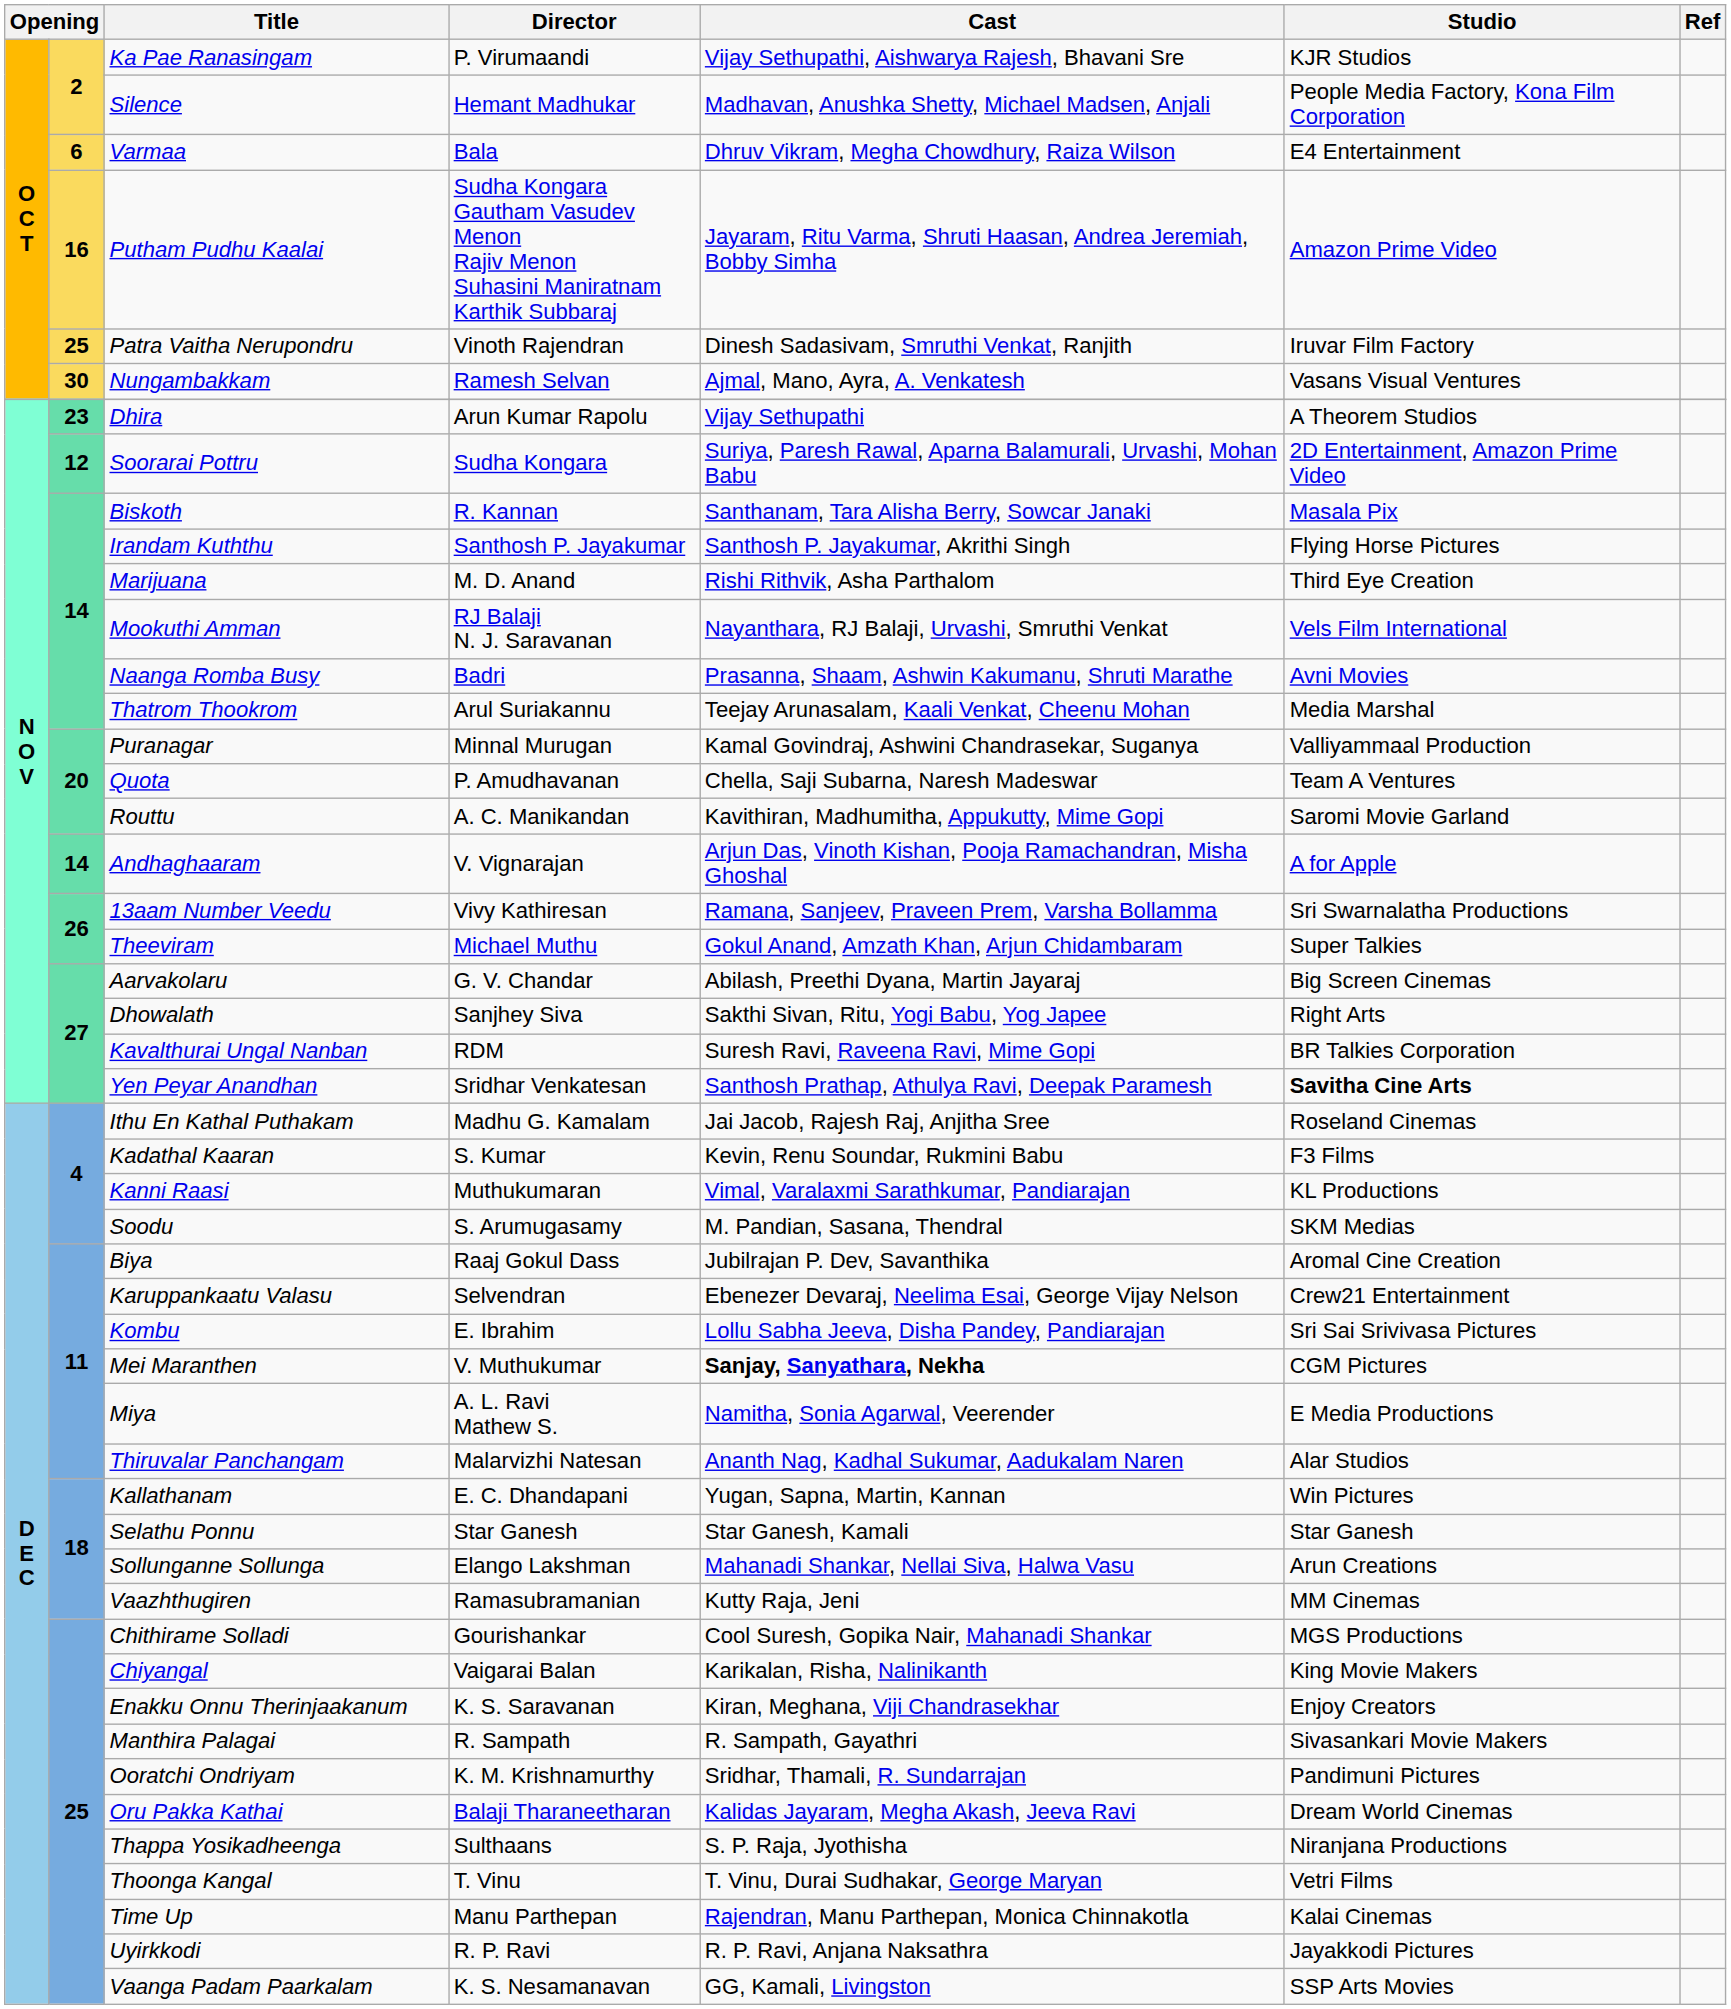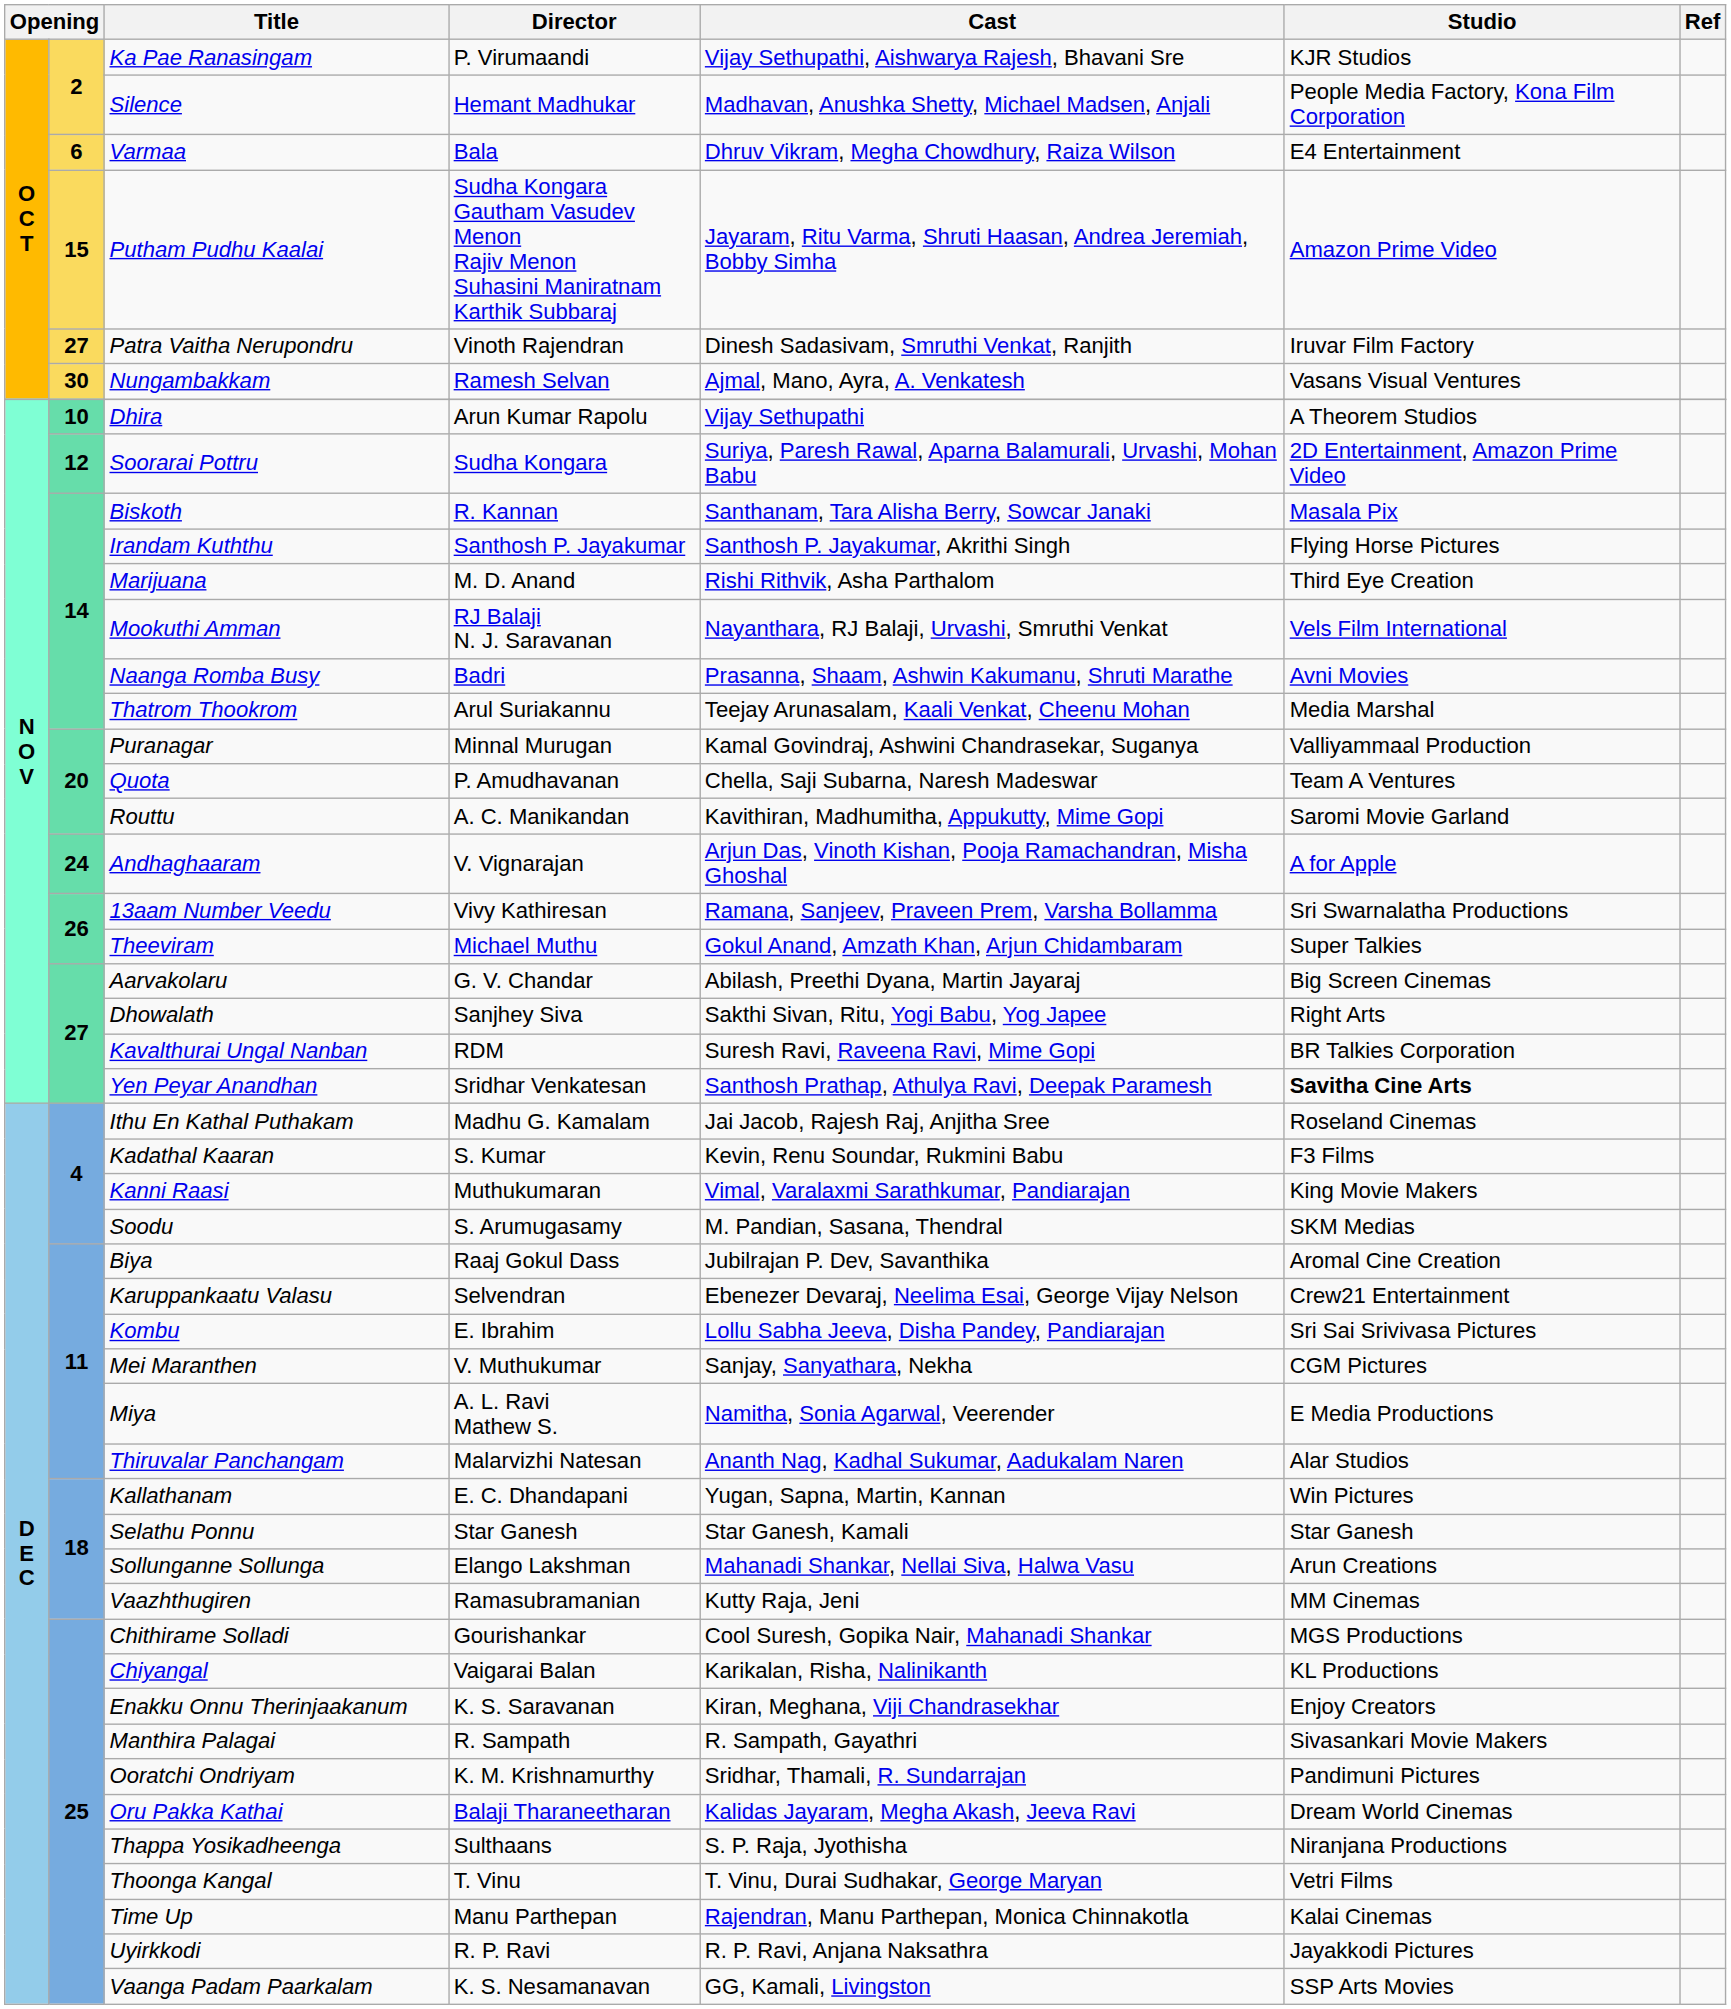Putham Pudhu Kaalai | column 2: 16 -> 15
Patra Vaitha Nerupondru | column 2: 25 -> 27
Dhira | column 2: 23 -> 10
Andhaghaaram | column 2: 14 -> 24
Kanni Raasi | Studio: KL Productions -> King Movie Makers
Mei Maranthen | Cast: bold -> normal
Chiyangal | Studio: King Movie Makers -> KL Productions
